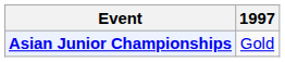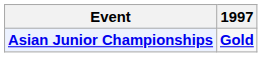Asian Junior Championships | 1997: normal -> bold
